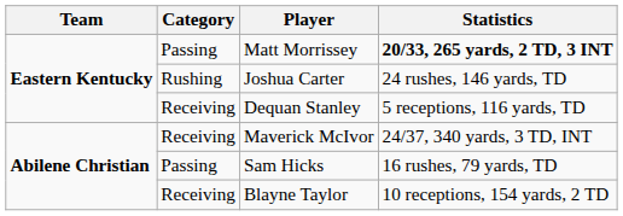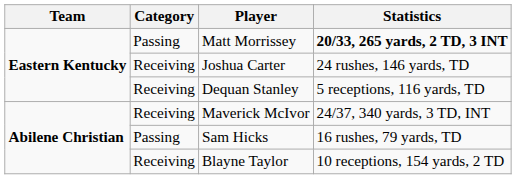Joshua Carter | Category: Rushing -> Receiving
